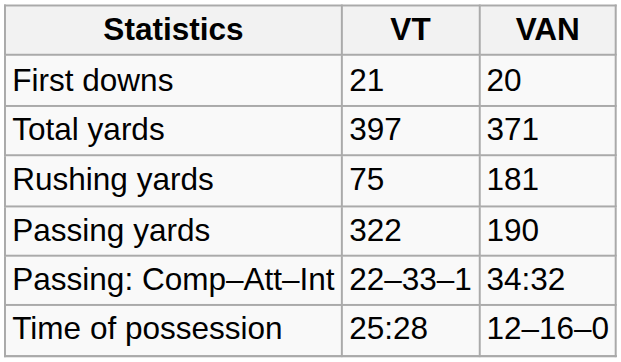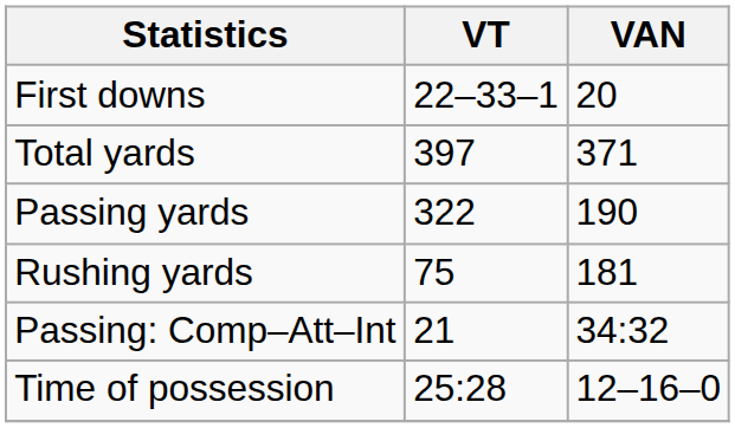First downs | VT: 21 -> 22–33–1
rows swapped: Rushing yards <-> Passing yards
Passing: Comp–Att–Int | VT: 22–33–1 -> 21
